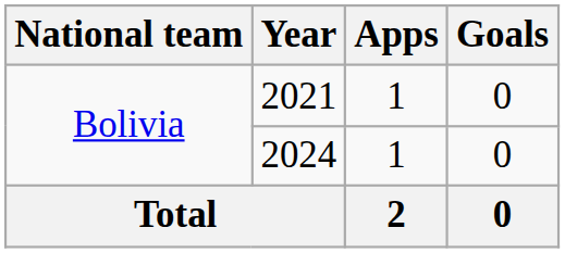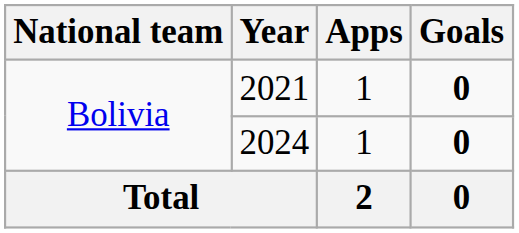2021 | Goals: normal -> bold
2024 | Goals: normal -> bold
